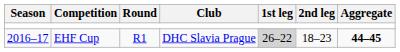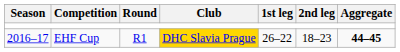EHF Cup | Club: no background -> gold background
EHF Cup | 1st leg: lightgrey background -> no background
